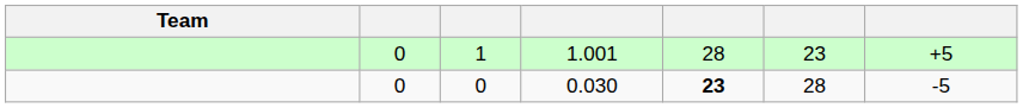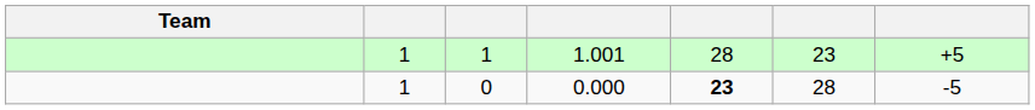row 2 | column 2: 0 -> 1
row 3 | column 2: 0 -> 1
row 3 | column 4: 0.030 -> 0.000
